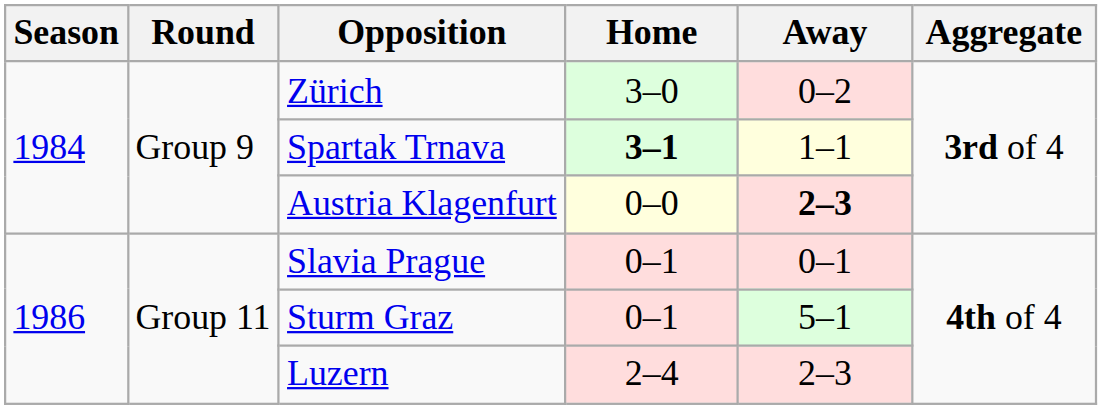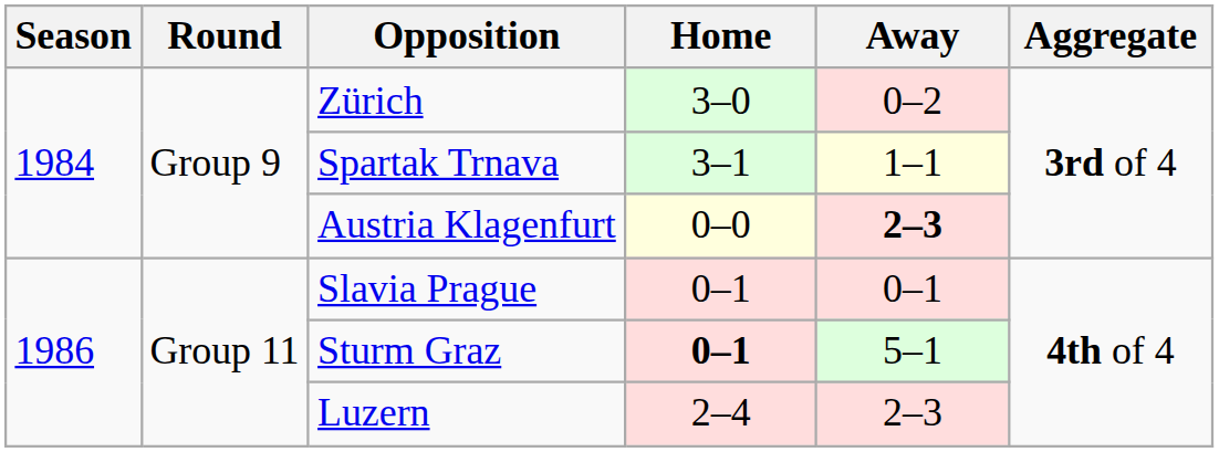Spartak Trnava | Home: bold -> normal
Sturm Graz | Home: normal -> bold
